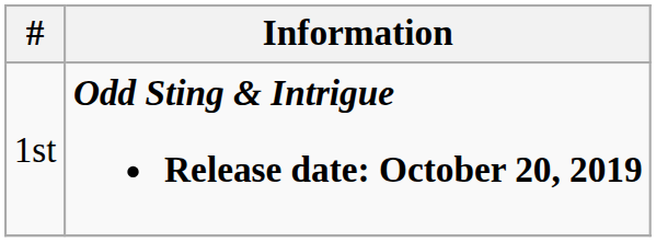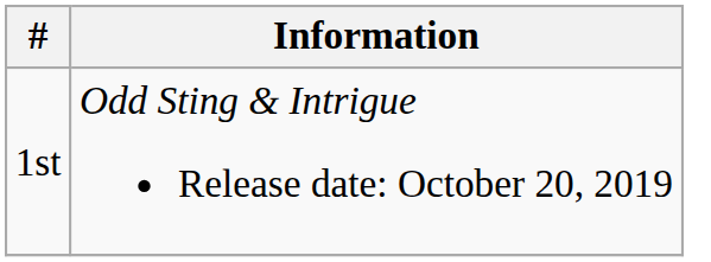1st | Information: bold -> normal
